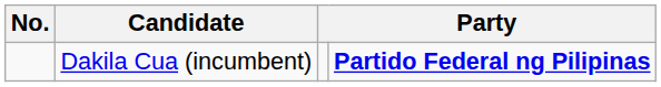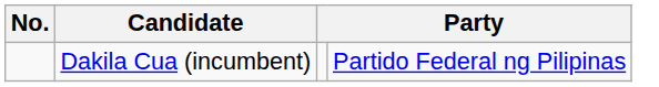Dakila Cua (incumbent) | column 4: bold -> normal
